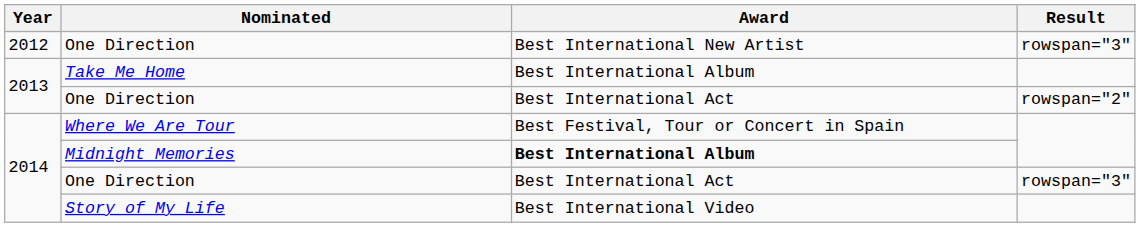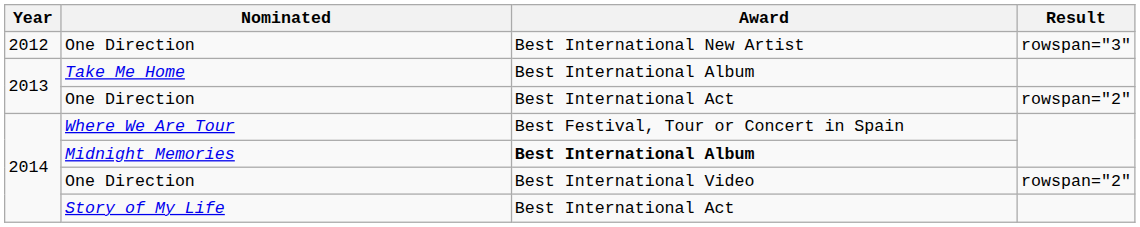2014 / One Direction | Award: Best International Act -> Best International Video
2014 / One Direction | Result: rowspan="3" -> rowspan="2"
Story of My Life | Award: Best International Video -> Best International Act
